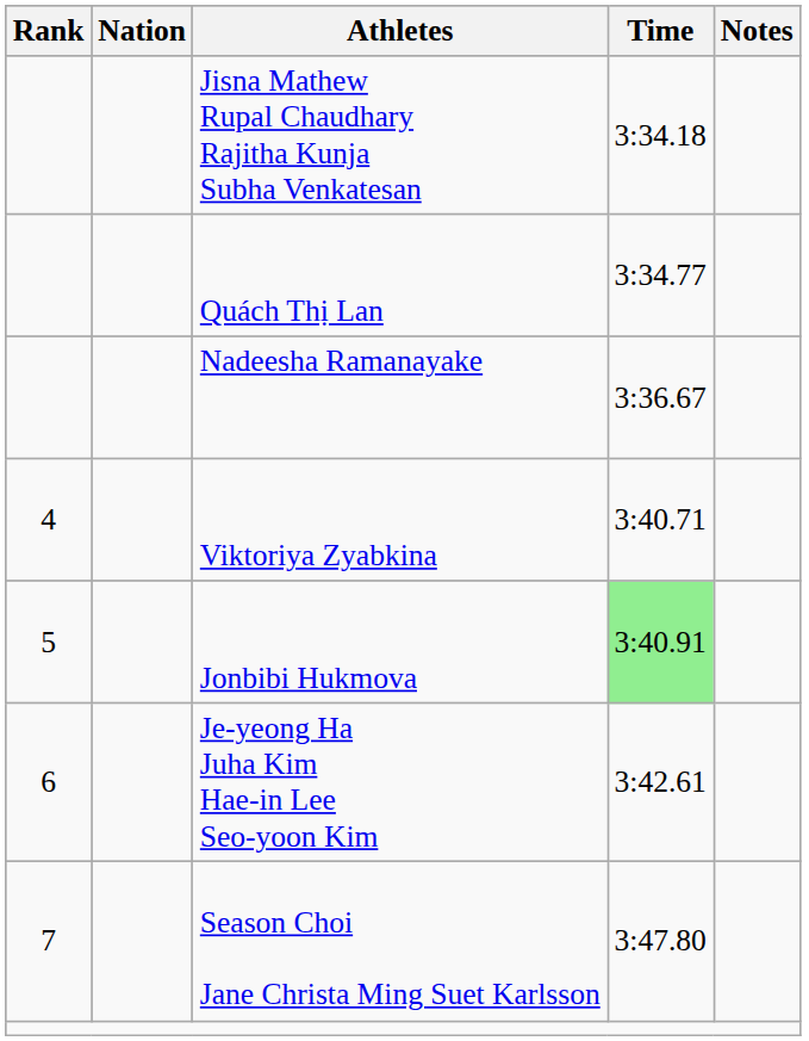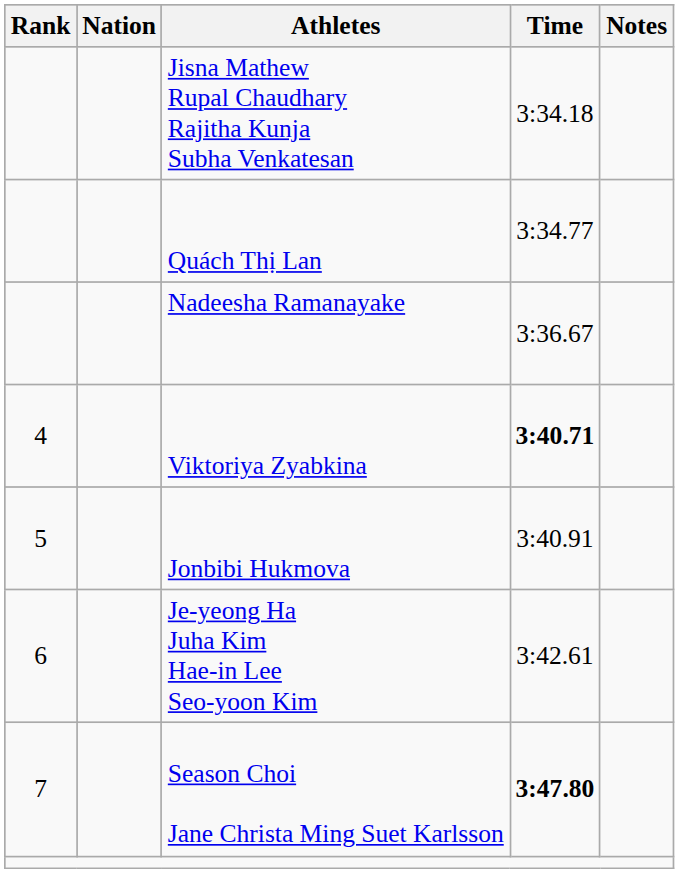Viktoriya Zyabkina | Time: normal -> bold
Jonbibi Hukmova | Time: lightgreen background -> no background
Season Choi Jane Christa Ming Suet Karlsson | Time: normal -> bold
